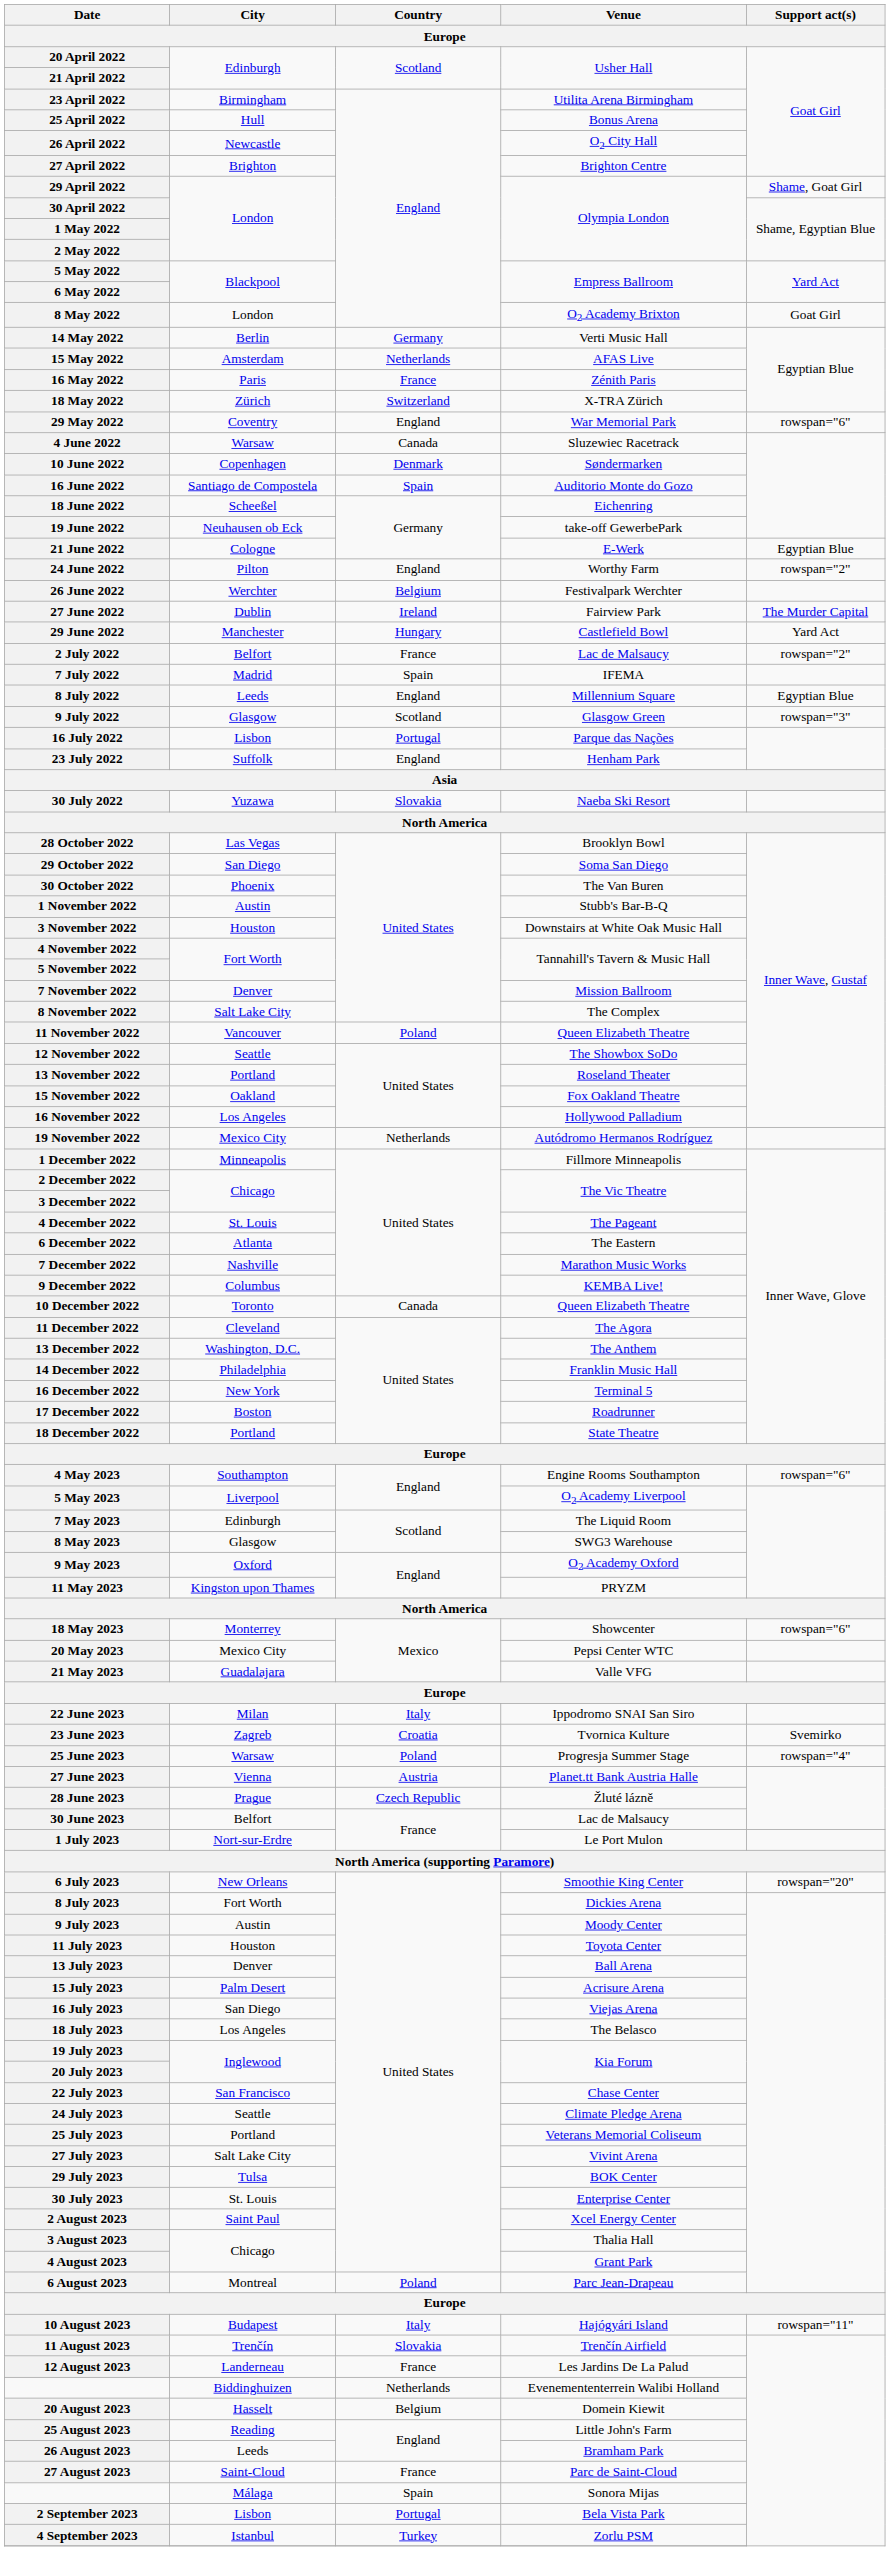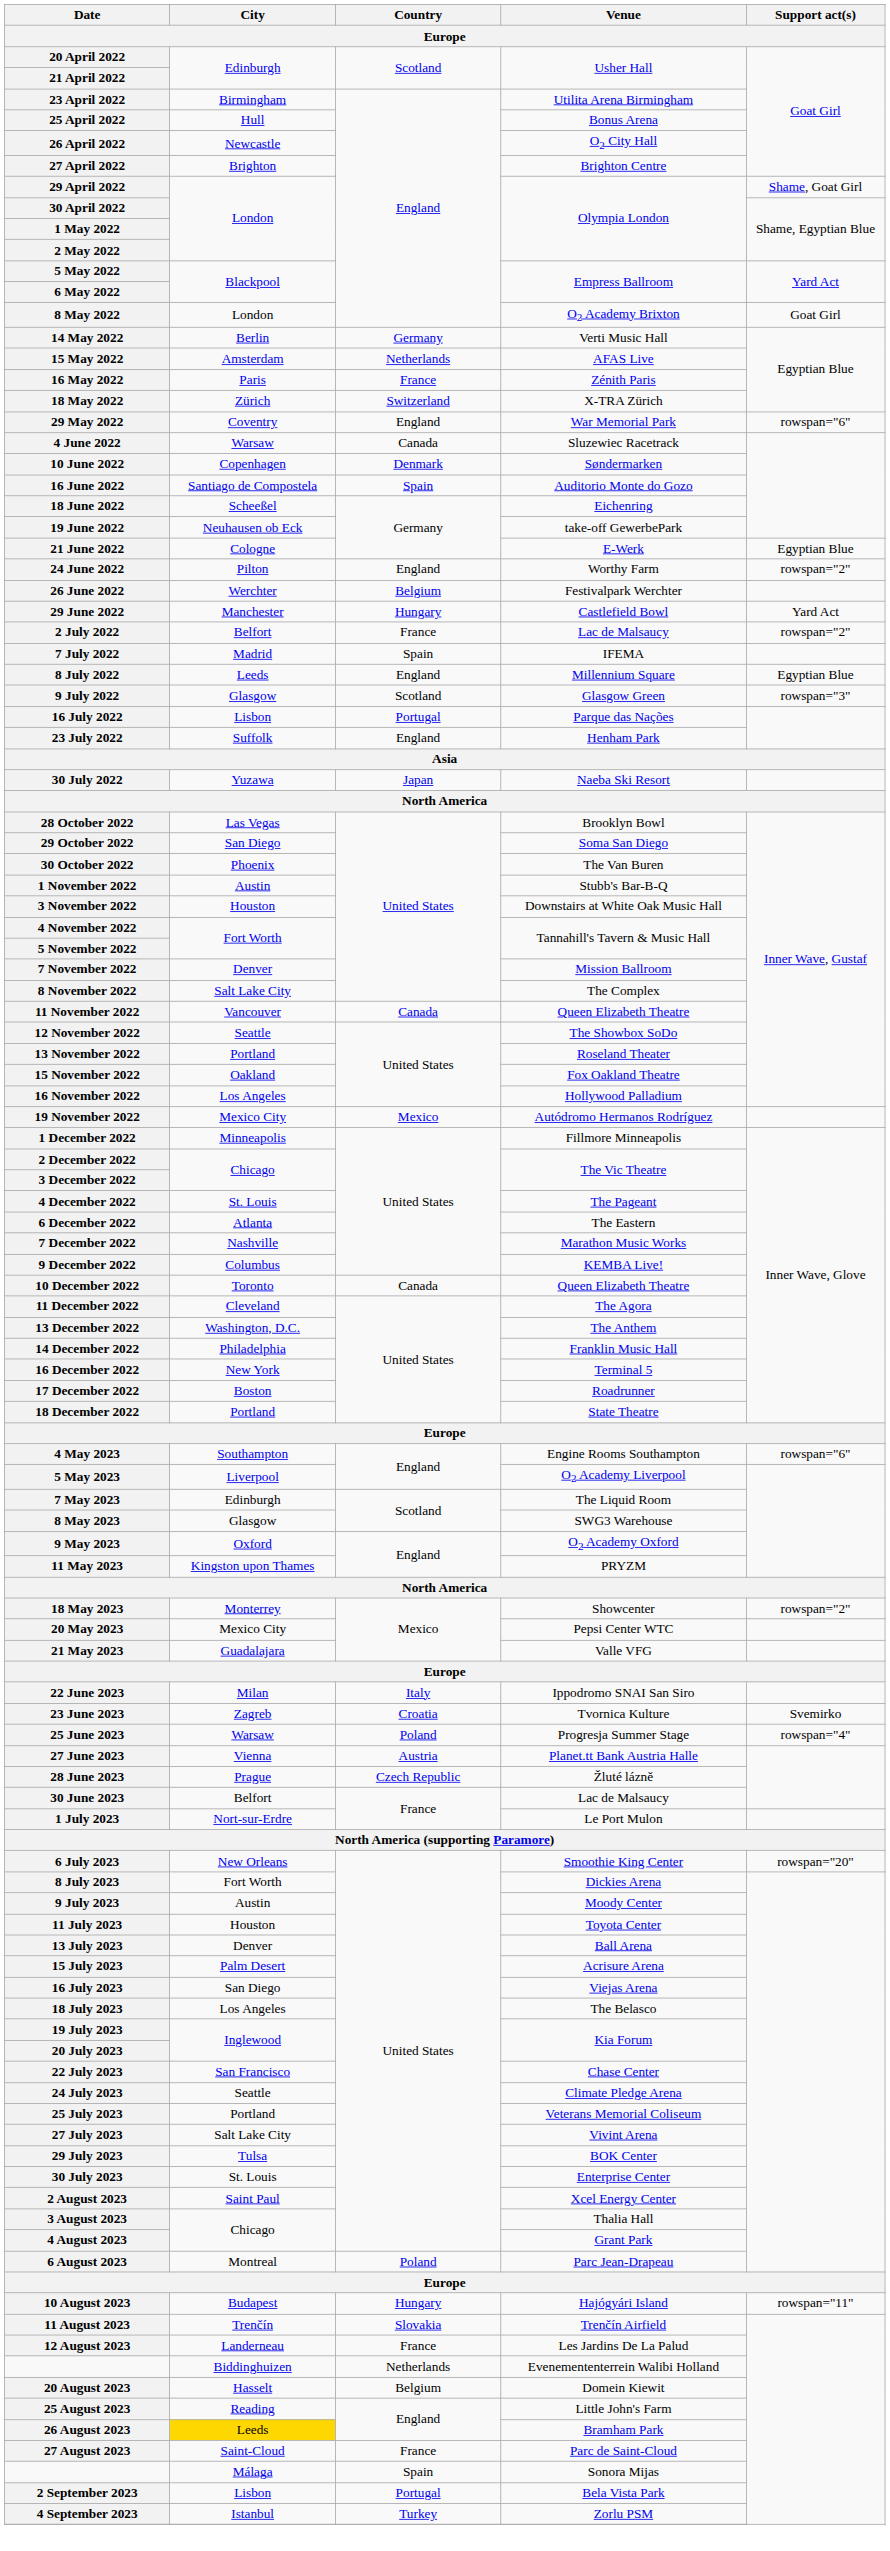- row: 27 June 2022 | Dublin | Ireland | Fairview Park | The Murder Capital
30 July 2022 | Country: Slovakia -> Japan
11 November 2022 | Country: Poland -> Canada
19 November 2022 | Country: Netherlands -> Mexico
18 May 2023 | Support act(s): rowspan="6" -> rowspan="2"
10 August 2023 | Country: Italy -> Hungary
26 August 2023 | City: no background -> gold background
